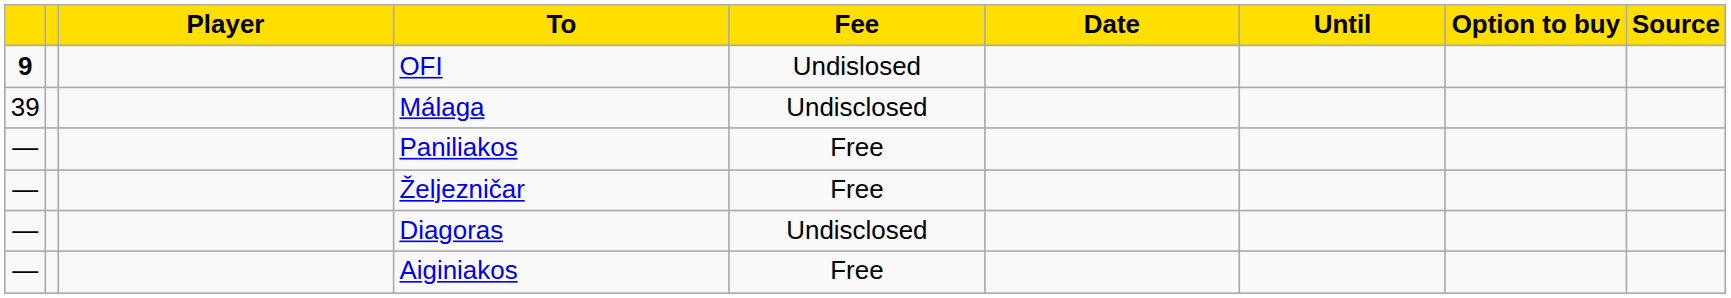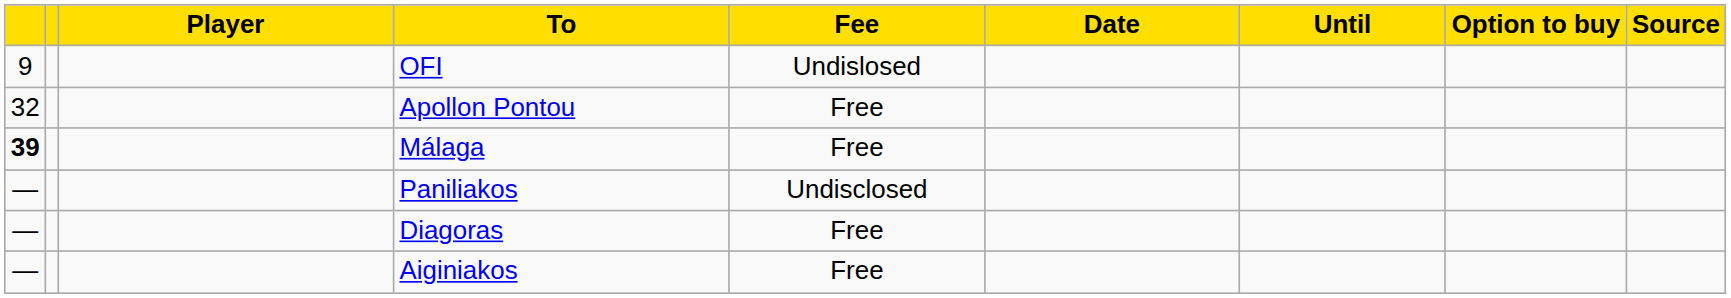OFI | column 1: bold -> normal
+ row: 32 | Apollon Pontou | Free
Málaga | column 1: normal -> bold
Málaga | Fee: Undisclosed -> Free
Paniliakos | Fee: Free -> Undisclosed
- row: — | Željezničar | Free
Diagoras | Fee: Undisclosed -> Free
